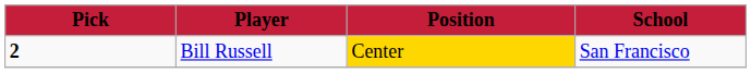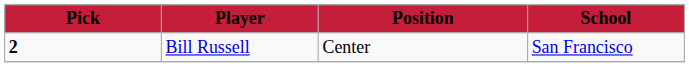Bill Russell | Position: gold background -> no background
